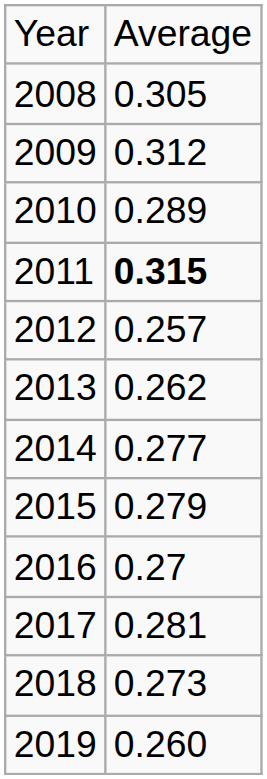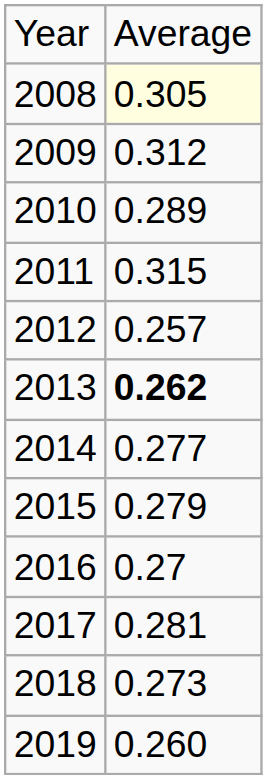2008 | column 2: no background -> lightyellow background
2011 | column 2: bold -> normal
2013 | column 2: normal -> bold
